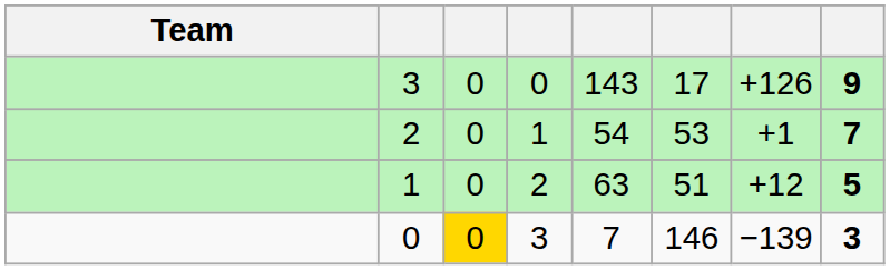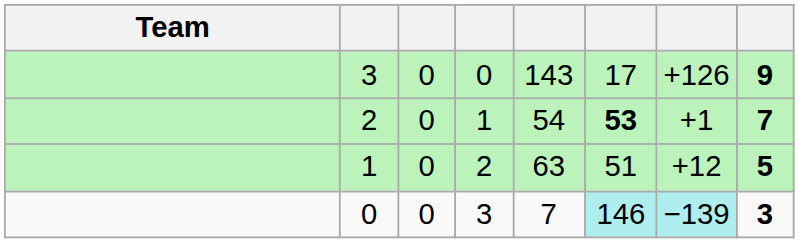row 3 | column 6: normal -> bold
row 5 | column 3: gold background -> no background
row 5 | column 6: no background -> paleturquoise background
row 5 | column 7: no background -> paleturquoise background
